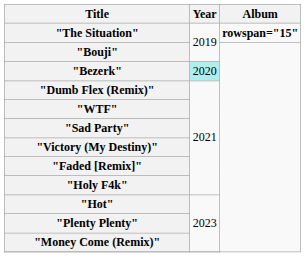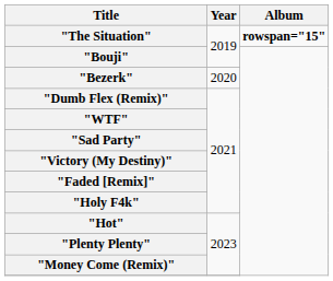"Bezerk" | Year: paleturquoise background -> no background
